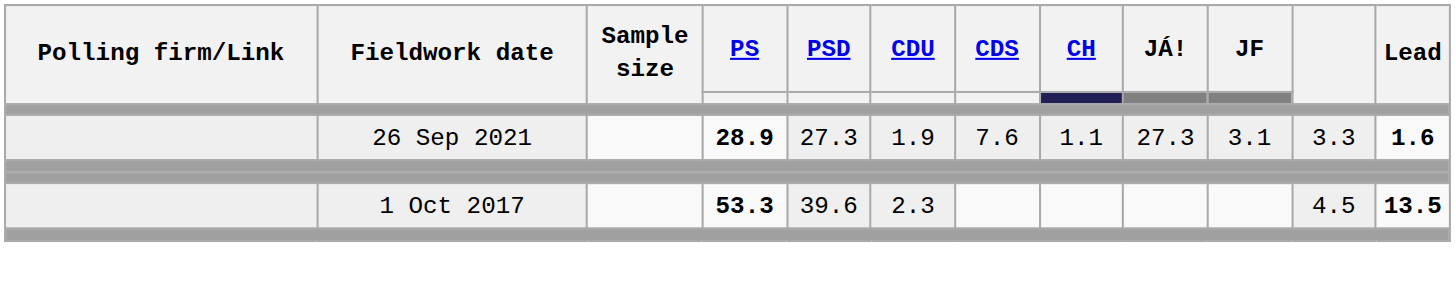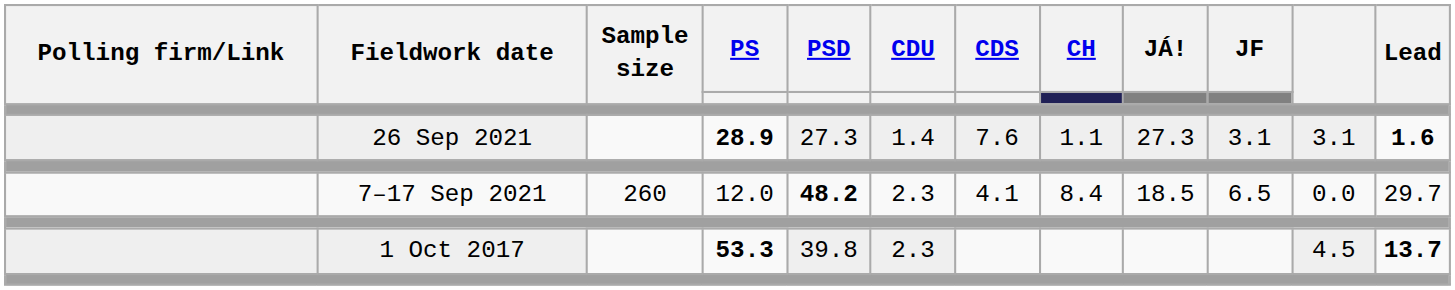26 Sep 2021 | CDU: 1.9 -> 1.4
26 Sep 2021 | column 11: 3.3 -> 3.1
+ row: 7–17 Sep 2021 | 260 | 12.0 | 48.2 | 2.3 | 4.1 | 8.4 | 18.5 | 6.5 | 0.0 | 29.7
1 Oct 2017 | PSD: 39.6 -> 39.8
1 Oct 2017 | Lead: 13.5 -> 13.7
